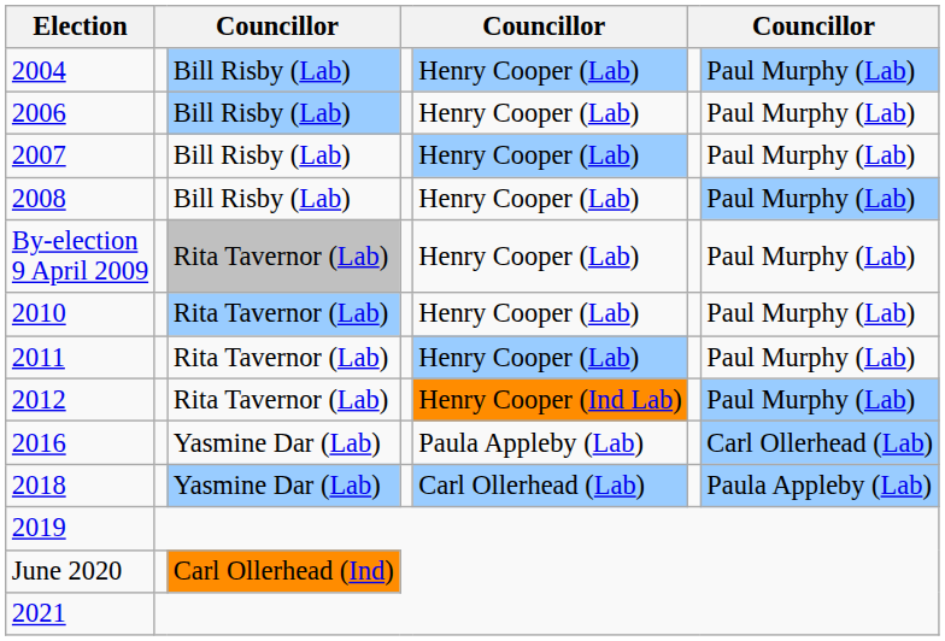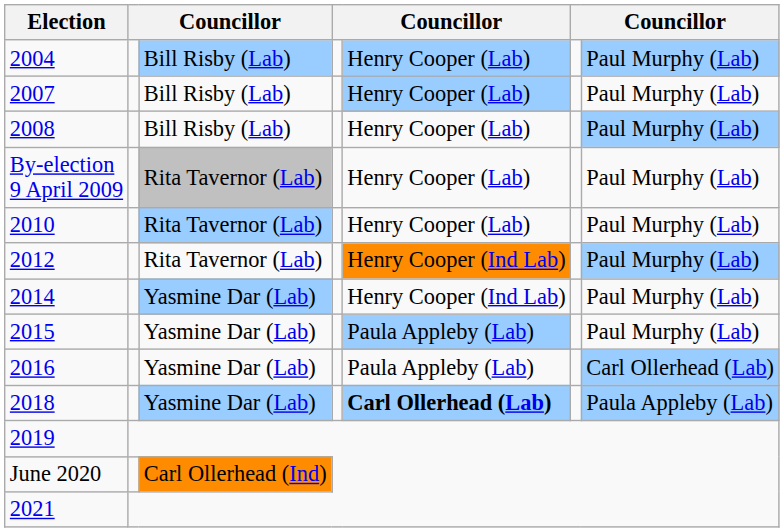- row: 2006 | Bill Risby (Lab) | Henry Cooper (Lab) | Paul Murphy (Lab)
- row: 2011 | Rita Tavernor (Lab) | Henry Cooper (Lab) | Paul Murphy (Lab)
+ row: 2014 | Yasmine Dar (Lab) | Henry Cooper (Ind Lab) | Paul Murphy (Lab)
+ row: 2015 | Yasmine Dar (Lab) | Paula Appleby (Lab) | Paul Murphy (Lab)
2018 | column 5: normal -> bold
